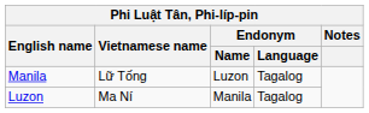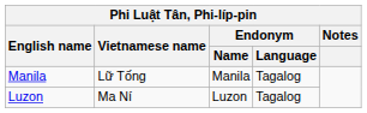row 4 | Endonym / Name: Luzon -> Manila
row 5 | Endonym / Name: Manila -> Luzon
